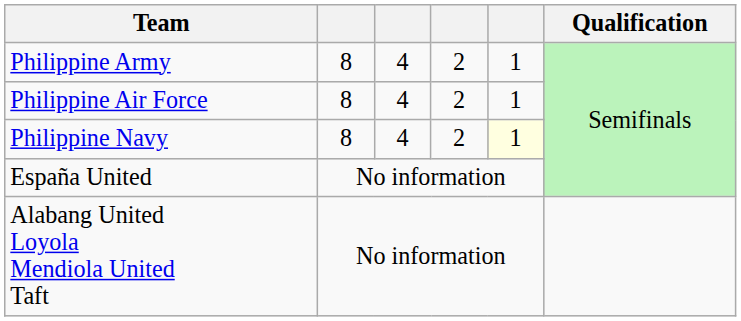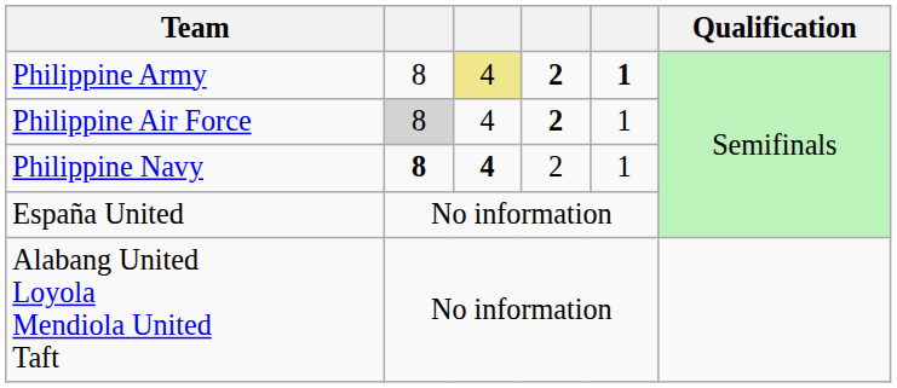Philippine Army | column 3: no background -> khaki background
Philippine Army | column 4: normal -> bold
Philippine Army | column 5: normal -> bold
Philippine Air Force | column 2: no background -> lightgrey background
Philippine Air Force | column 4: normal -> bold
Philippine Navy | column 2: normal -> bold
Philippine Navy | column 3: normal -> bold
Philippine Navy | column 5: lightyellow background -> no background
